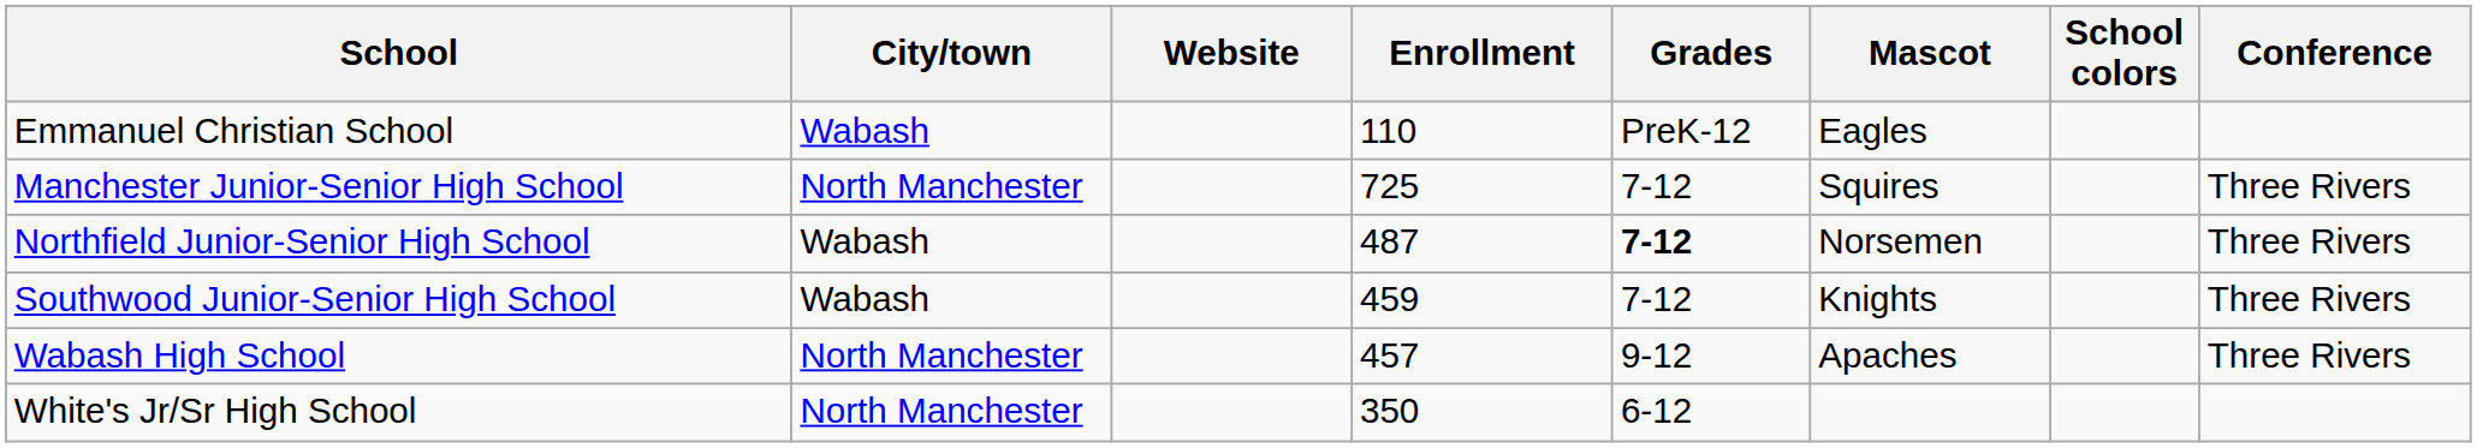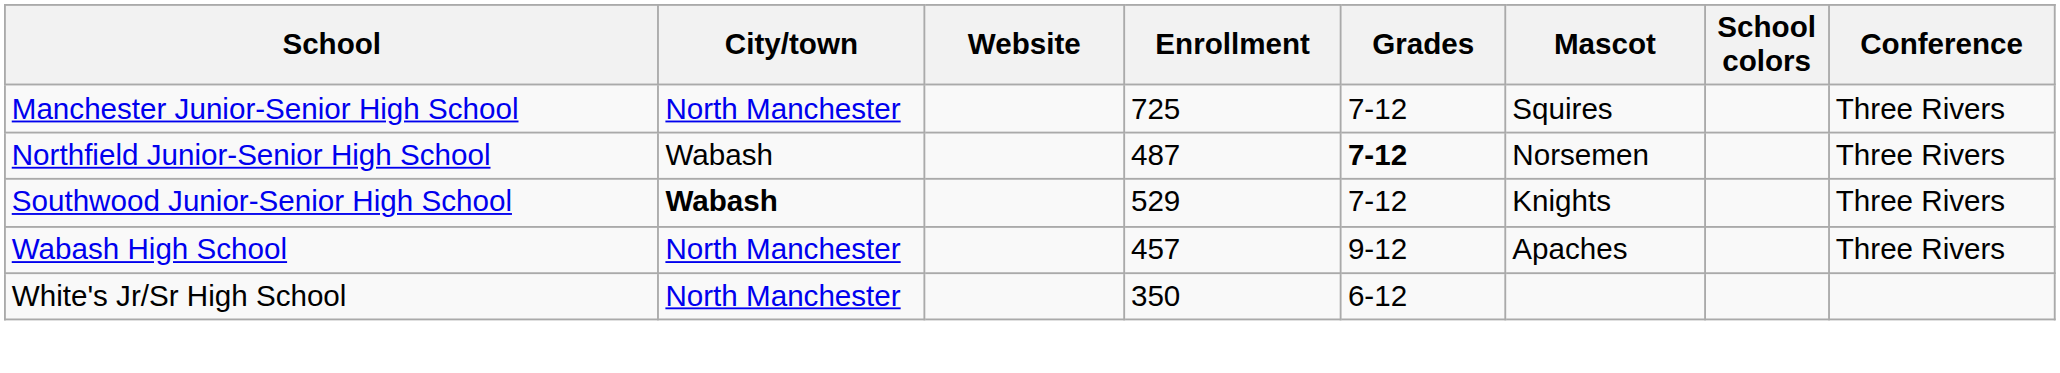- row: Emmanuel Christian School | Wabash | 110 | PreK-12 | Eagles
Southwood Junior-Senior High School | City/town: normal -> bold
Southwood Junior-Senior High School | Enrollment: 459 -> 529
